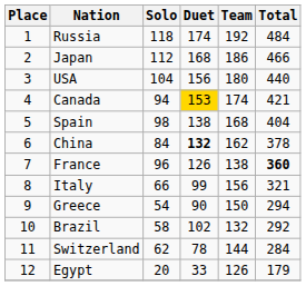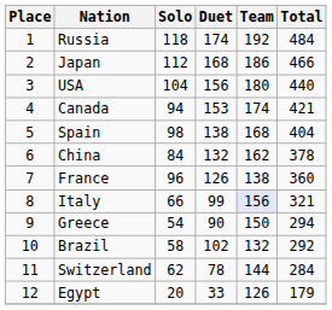Canada | Duet: gold background -> no background
China | Duet: bold -> normal
France | Total: bold -> normal
Italy | Team: no background -> lavender background
